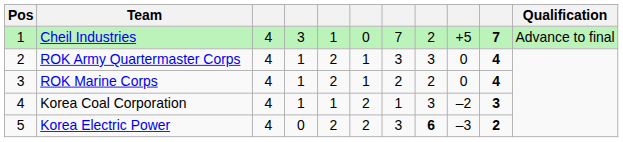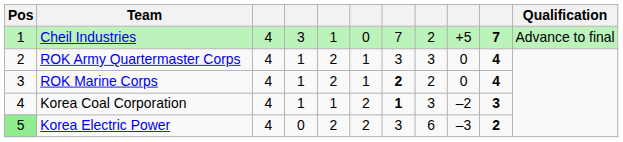ROK Marine Corps | column 7: normal -> bold
Korea Coal Corporation | column 7: normal -> bold
Korea Electric Power | Pos: no background -> lightgreen background
Korea Electric Power | column 8: bold -> normal
